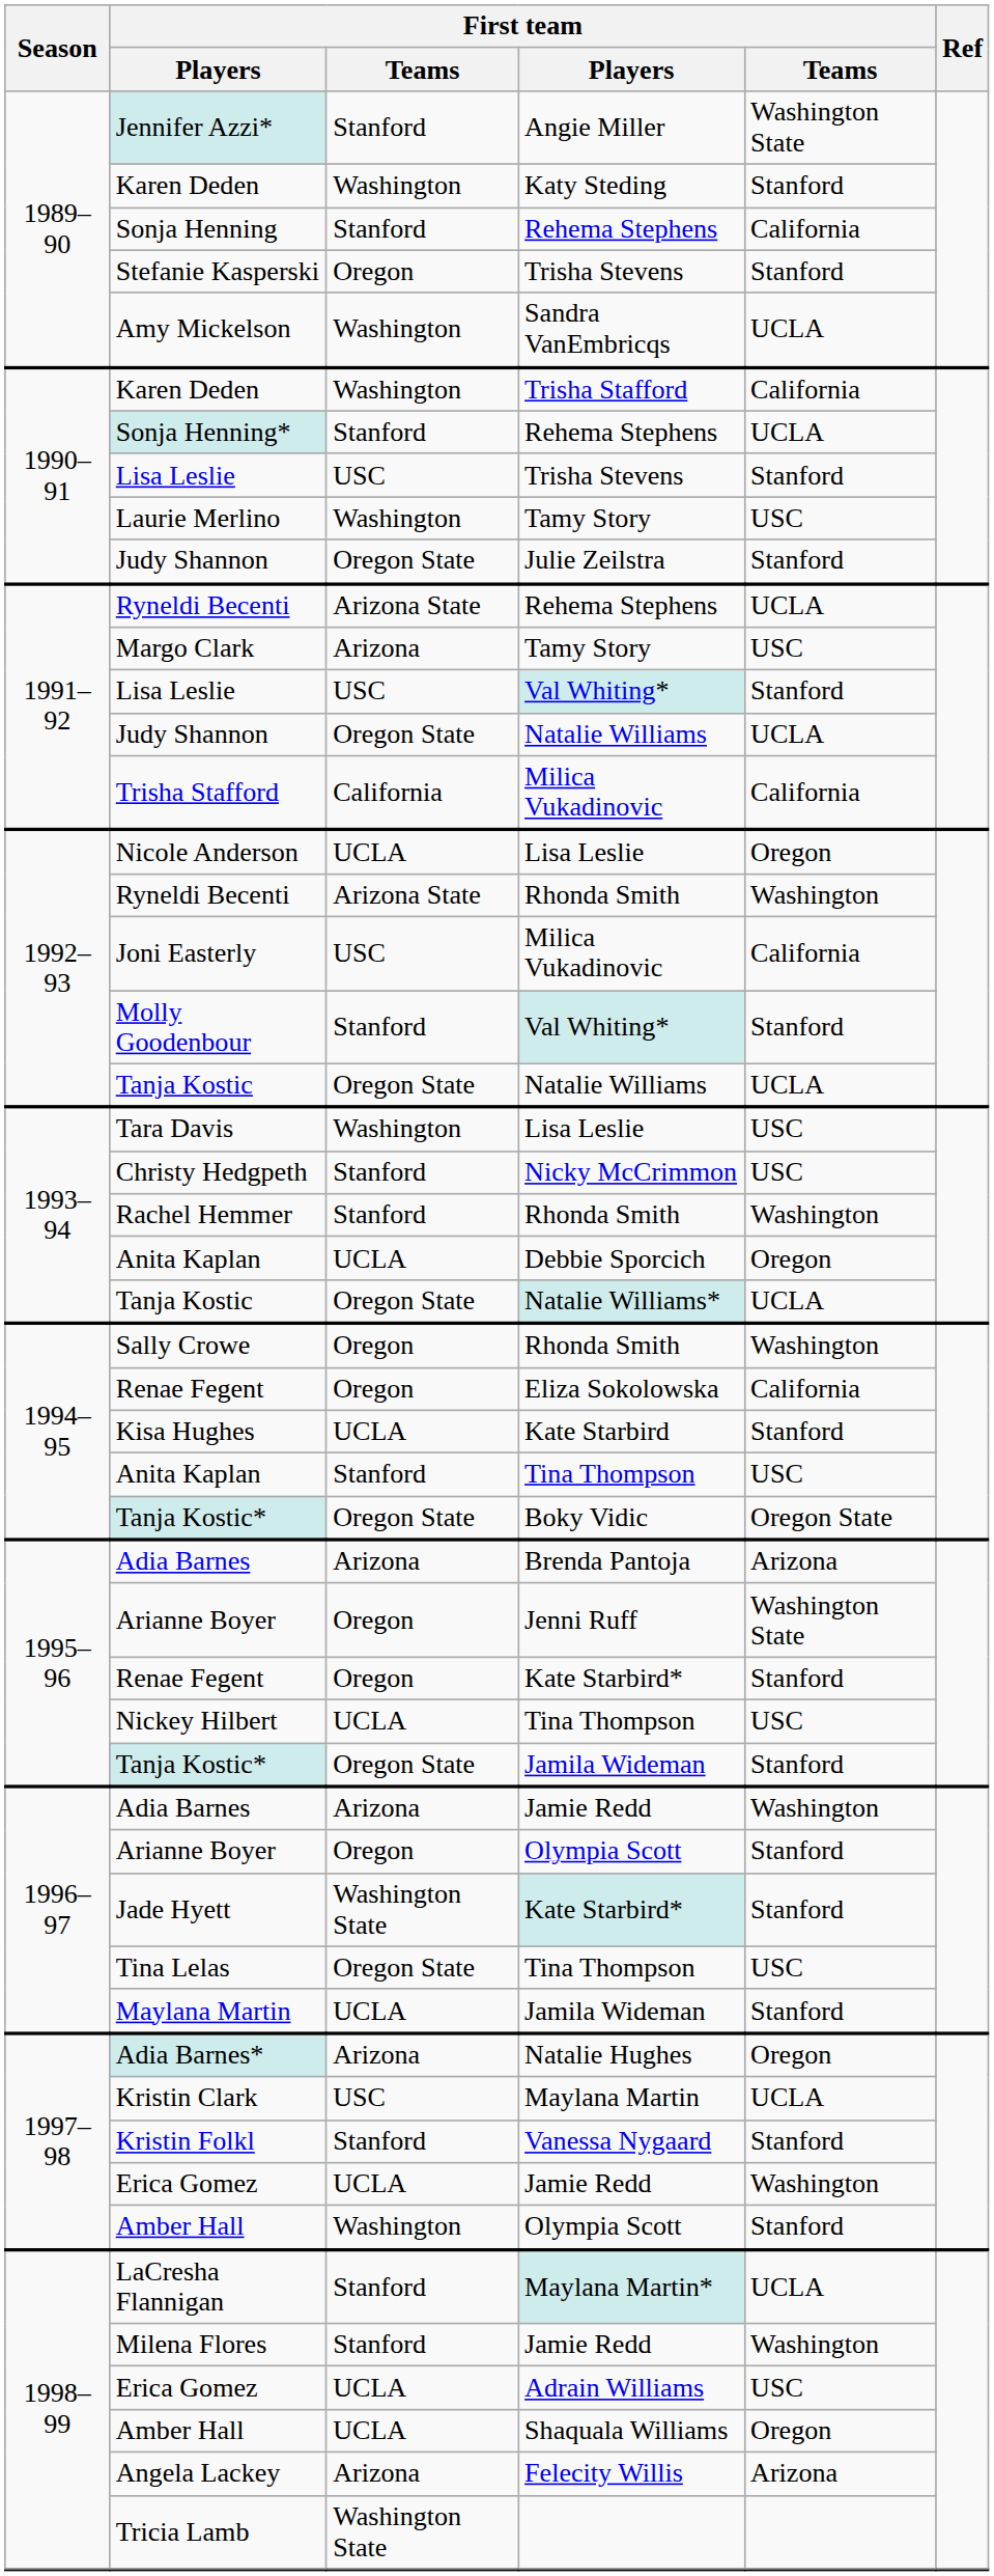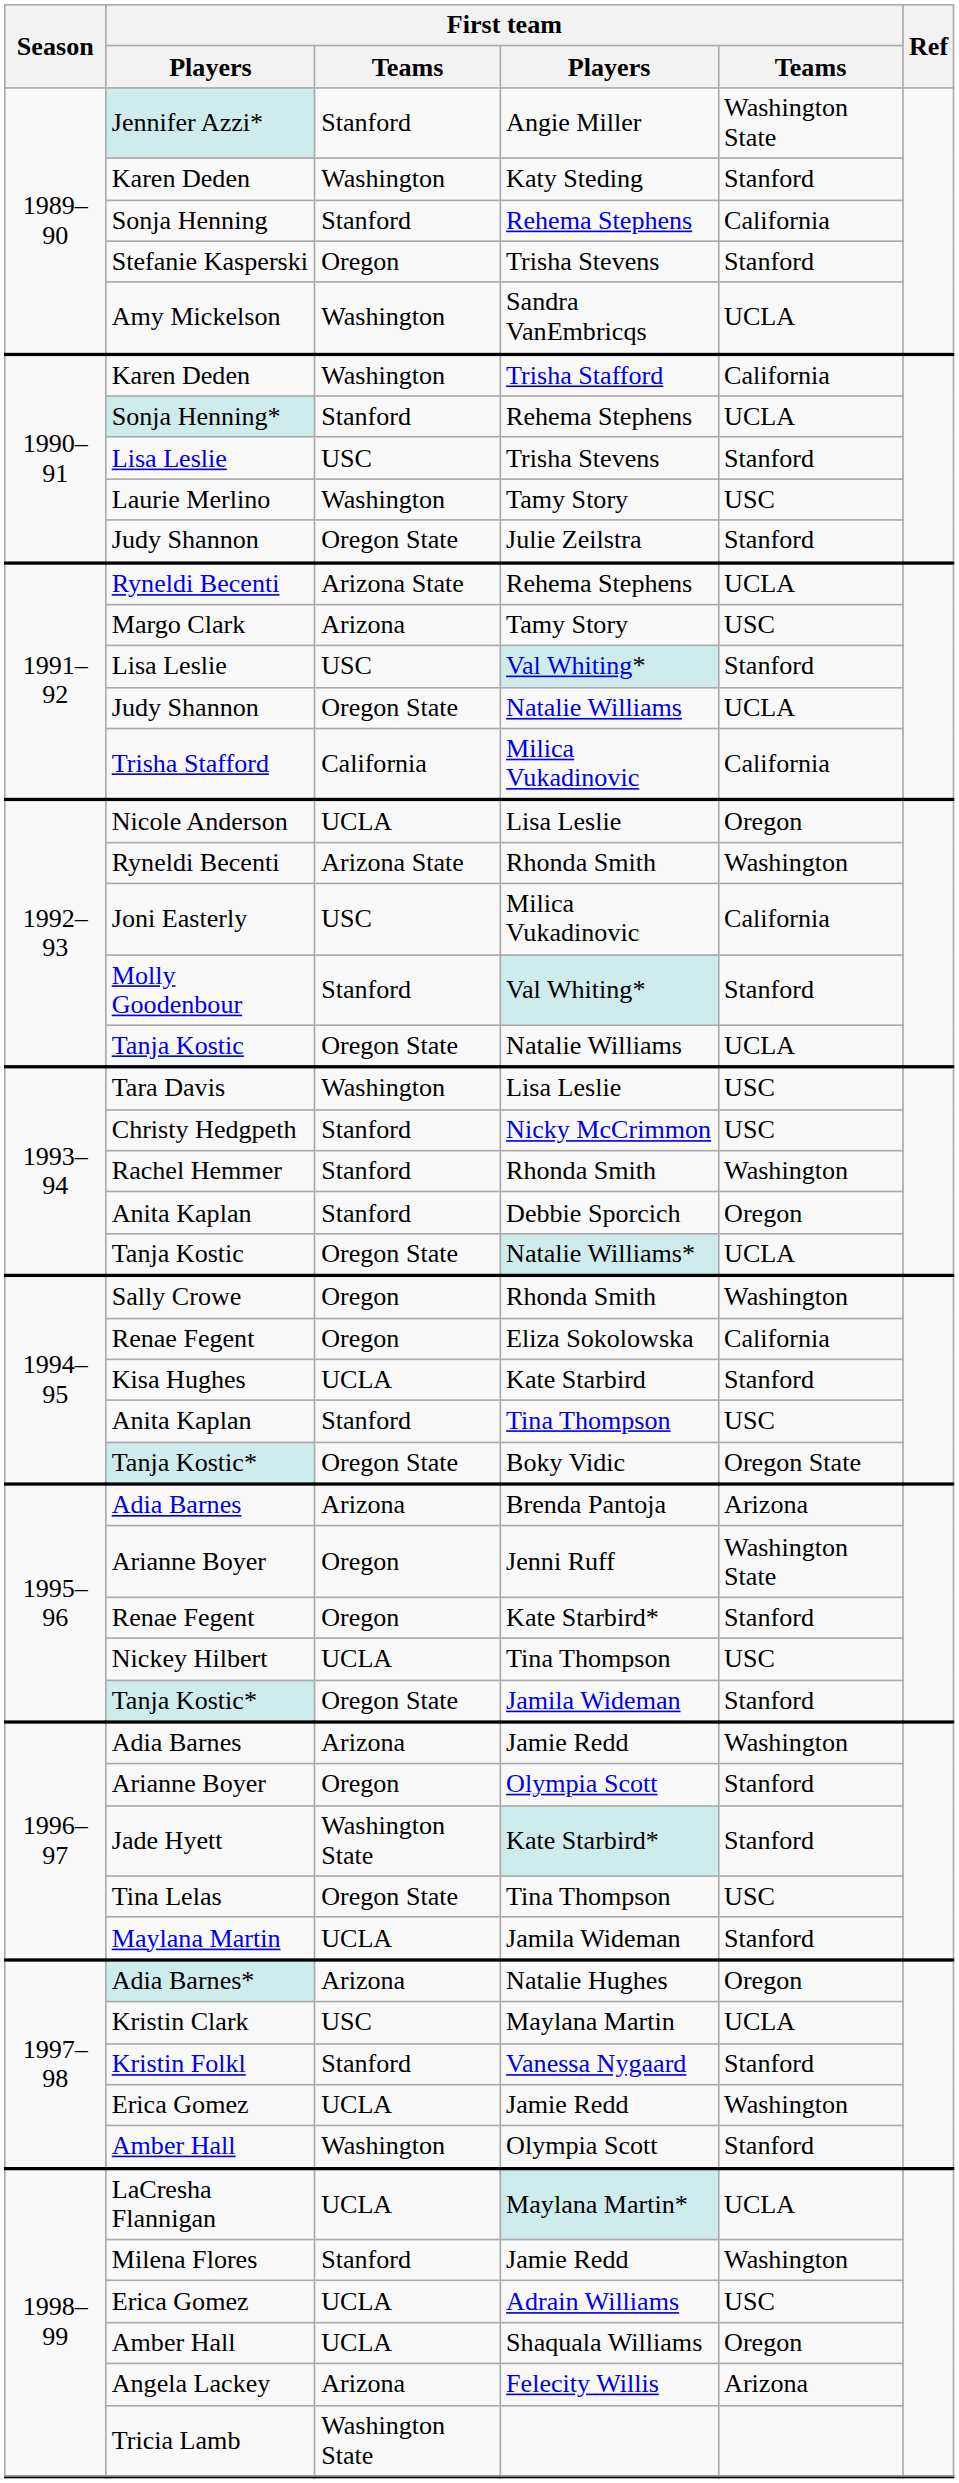Anita Kaplan / Debbie Sporcich | column 3: UCLA -> Stanford
LaCresha Flannigan | column 3: Stanford -> UCLA
